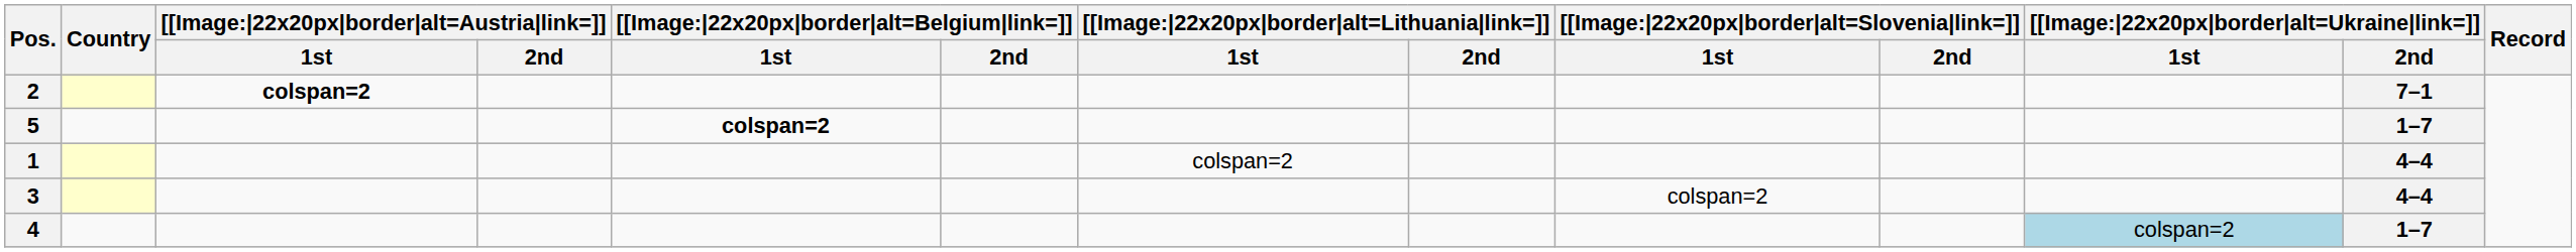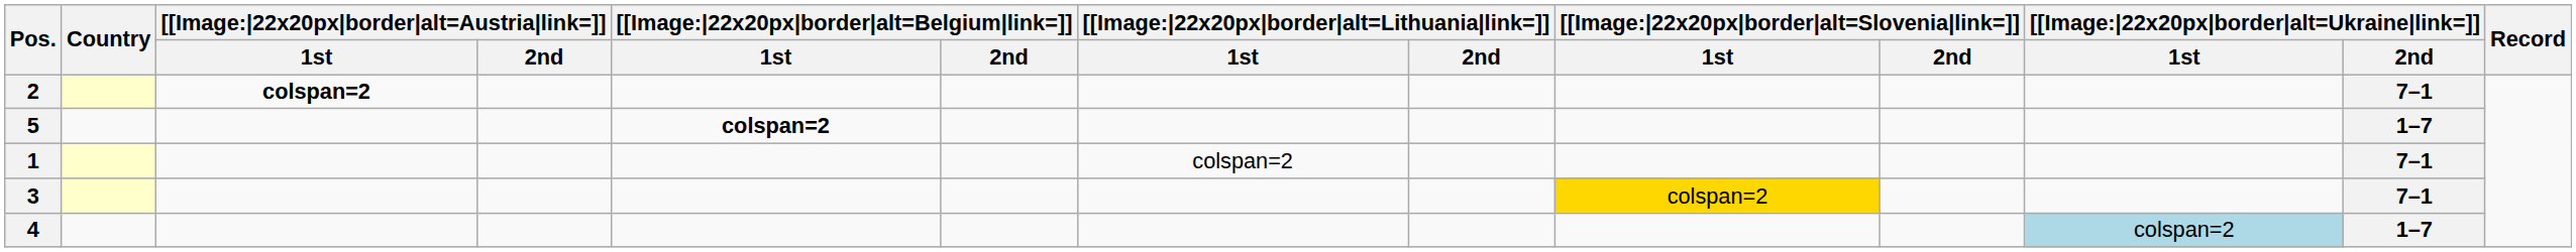1 | [[Image:|22x20px|border|alt=Ukraine|link=]] / 2nd: 4–4 -> 7–1
3 | [[Image:|22x20px|border|alt=Slovenia|link=]] / 1st: no background -> gold background
3 | [[Image:|22x20px|border|alt=Ukraine|link=]] / 2nd: 4–4 -> 7–1
